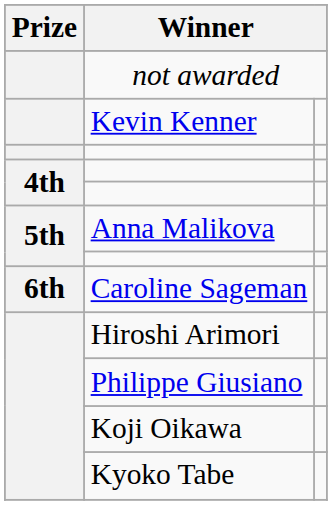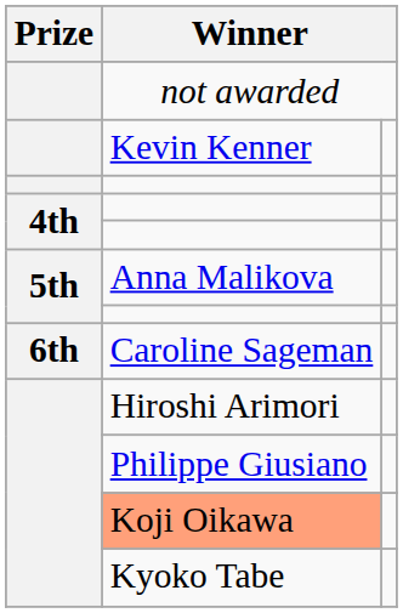Koji Oikawa | column 2: no background -> lightsalmon background
